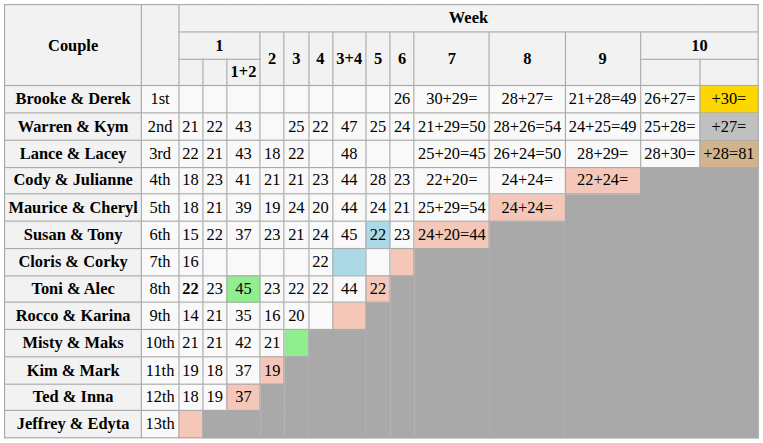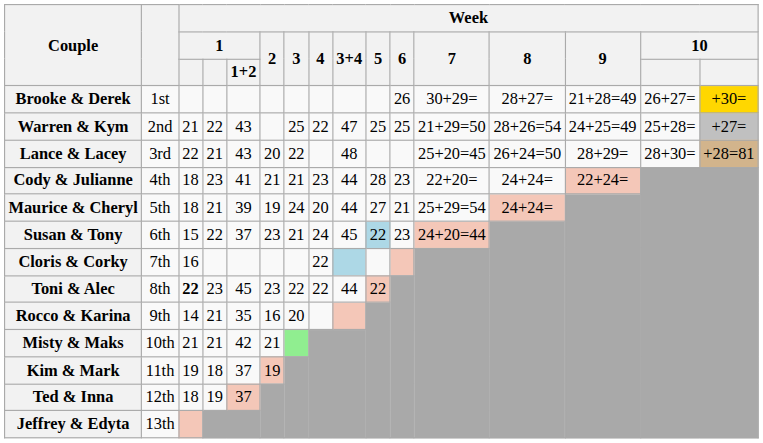Warren & Kym | Week / 6: 24 -> 25
Lance & Lacey | Week / 2: 18 -> 20
Maurice & Cheryl | Week / 5: 24 -> 27
Toni & Alec | Week / 1 / 1+2: lightgreen background -> no background
